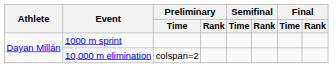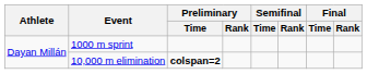10,000 m elimination | Preliminary / Time: normal -> bold
